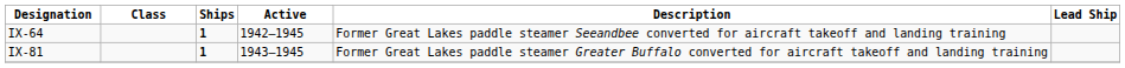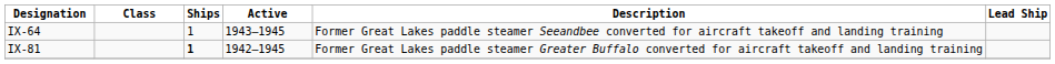IX-64 | Ships: bold -> normal
IX-64 | Active: 1942–1945 -> 1943–1945
IX-81 | Active: 1943–1945 -> 1942–1945
